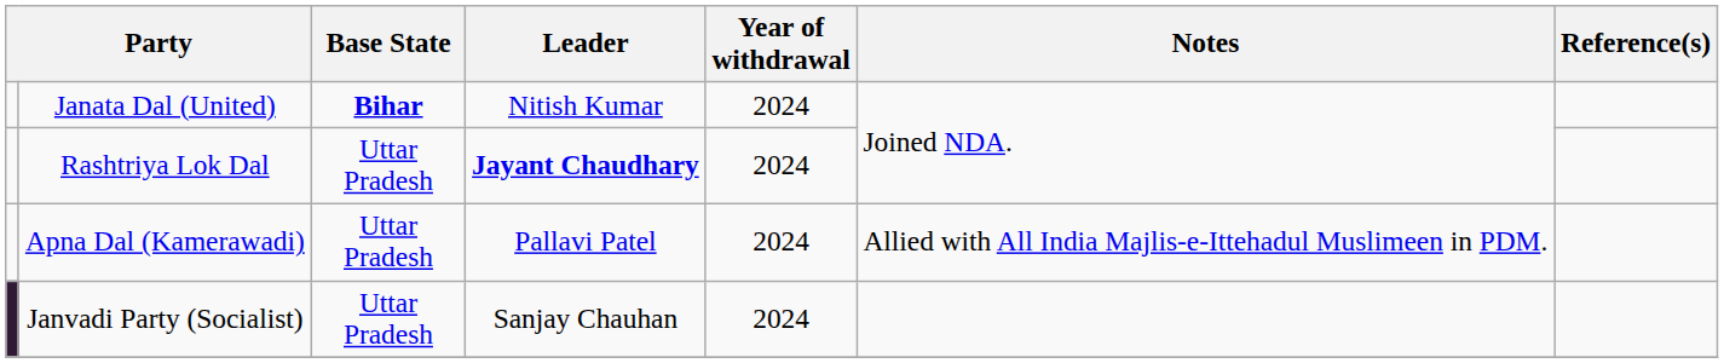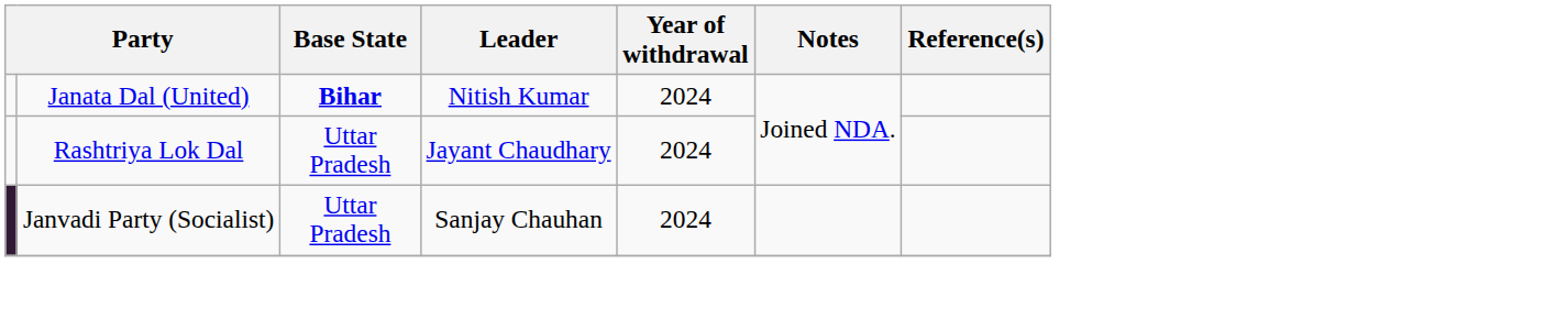Rashtriya Lok Dal | Leader: bold -> normal
- row: Apna Dal (Kamerawadi) | Uttar Pradesh | Pallavi Patel | 2024 | Allied with All India Majlis-e-Ittehadul Muslimeen in PDM.
